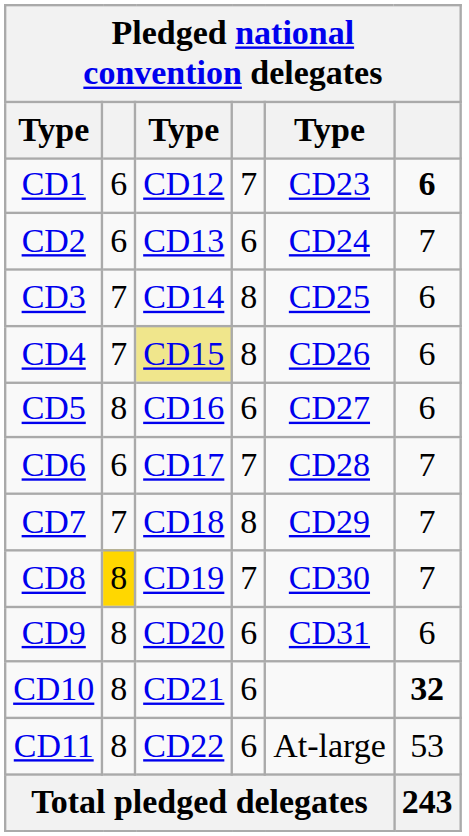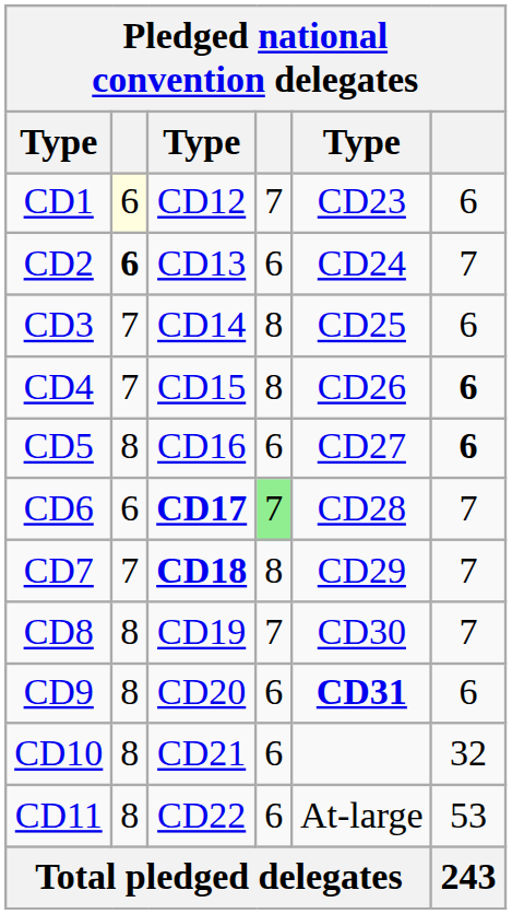CD1 | column 2: no background -> lightyellow background
CD1 | column 6: bold -> normal
CD2 | column 2: normal -> bold
CD4 | column 3: khaki background -> no background
CD4 | column 6: normal -> bold
CD5 | column 6: normal -> bold
CD6 | column 3: normal -> bold
CD6 | column 4: no background -> lightgreen background
CD7 | column 3: normal -> bold
CD8 | column 2: gold background -> no background
CD9 | column 5: normal -> bold
CD10 | column 6: bold -> normal
